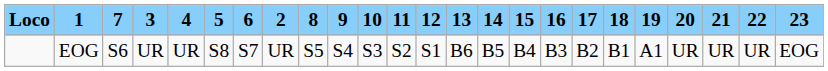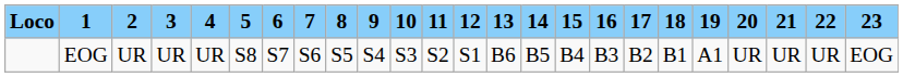columns swapped: 2 <-> 7
